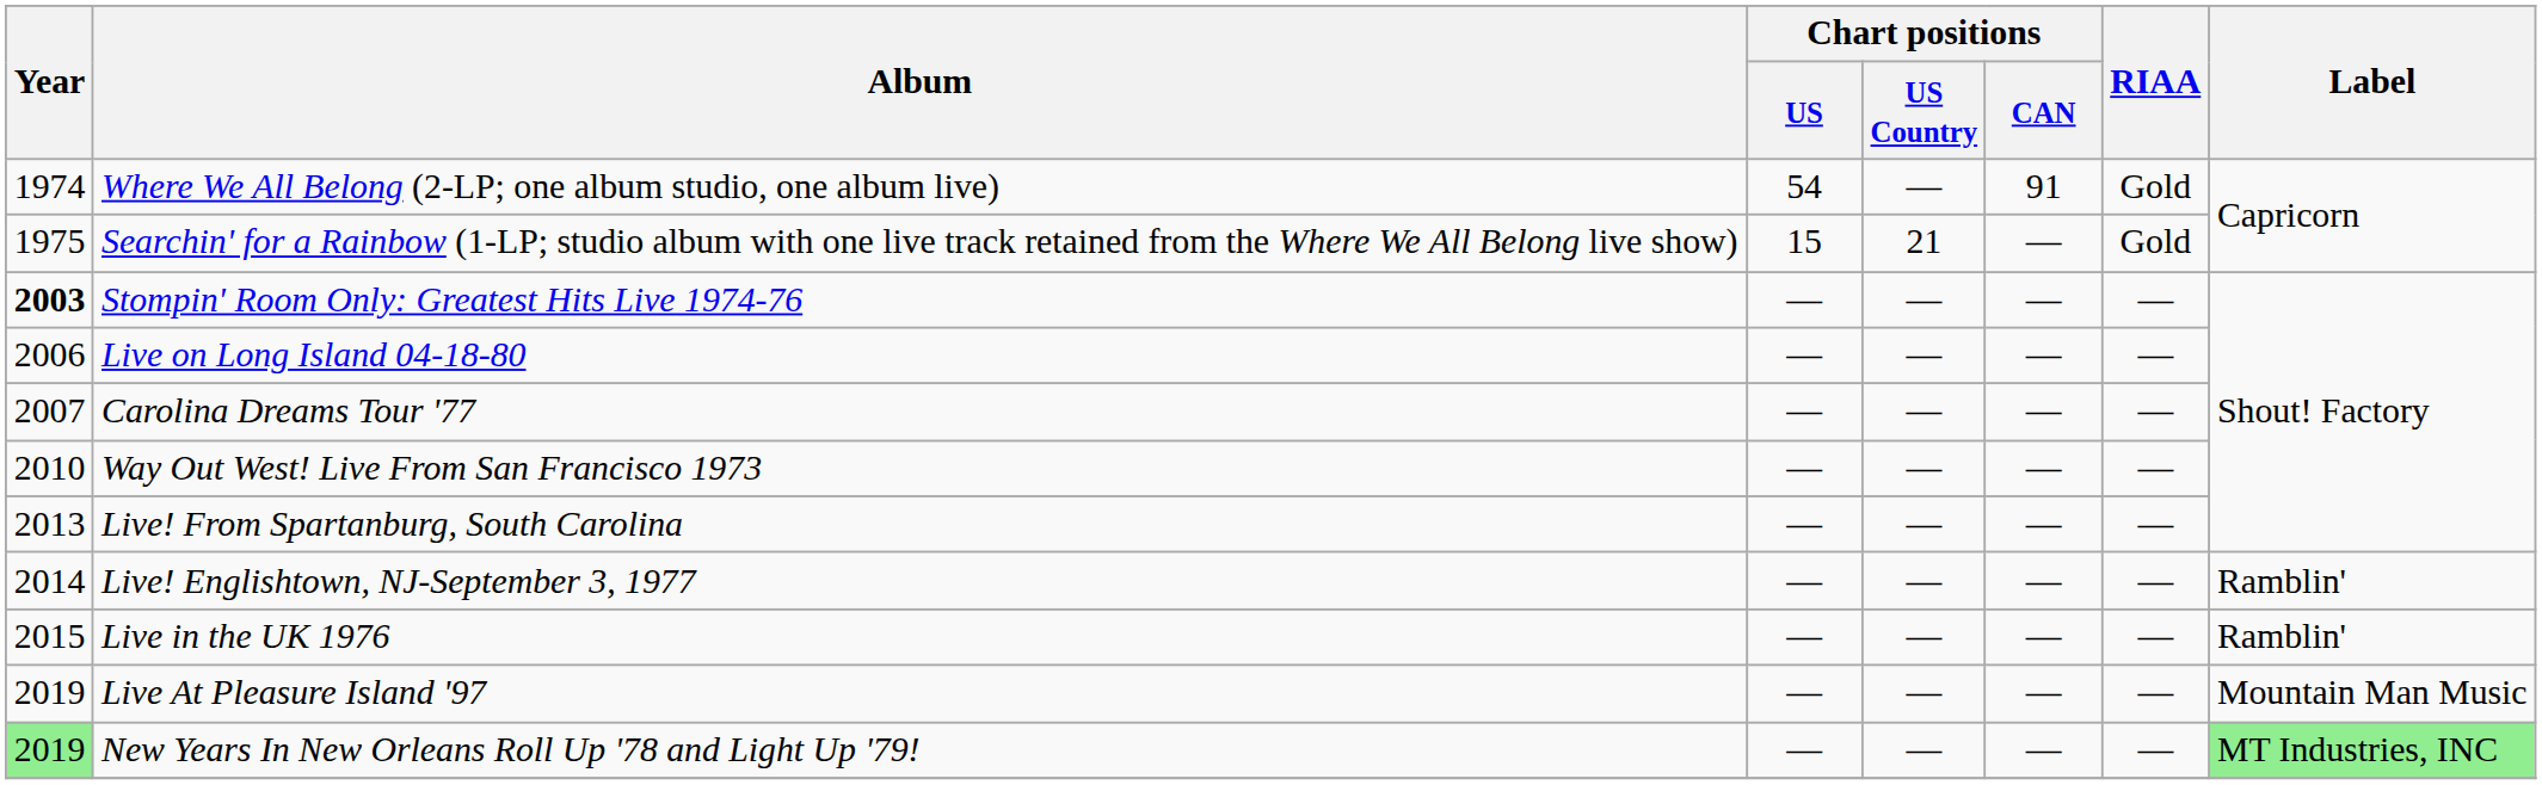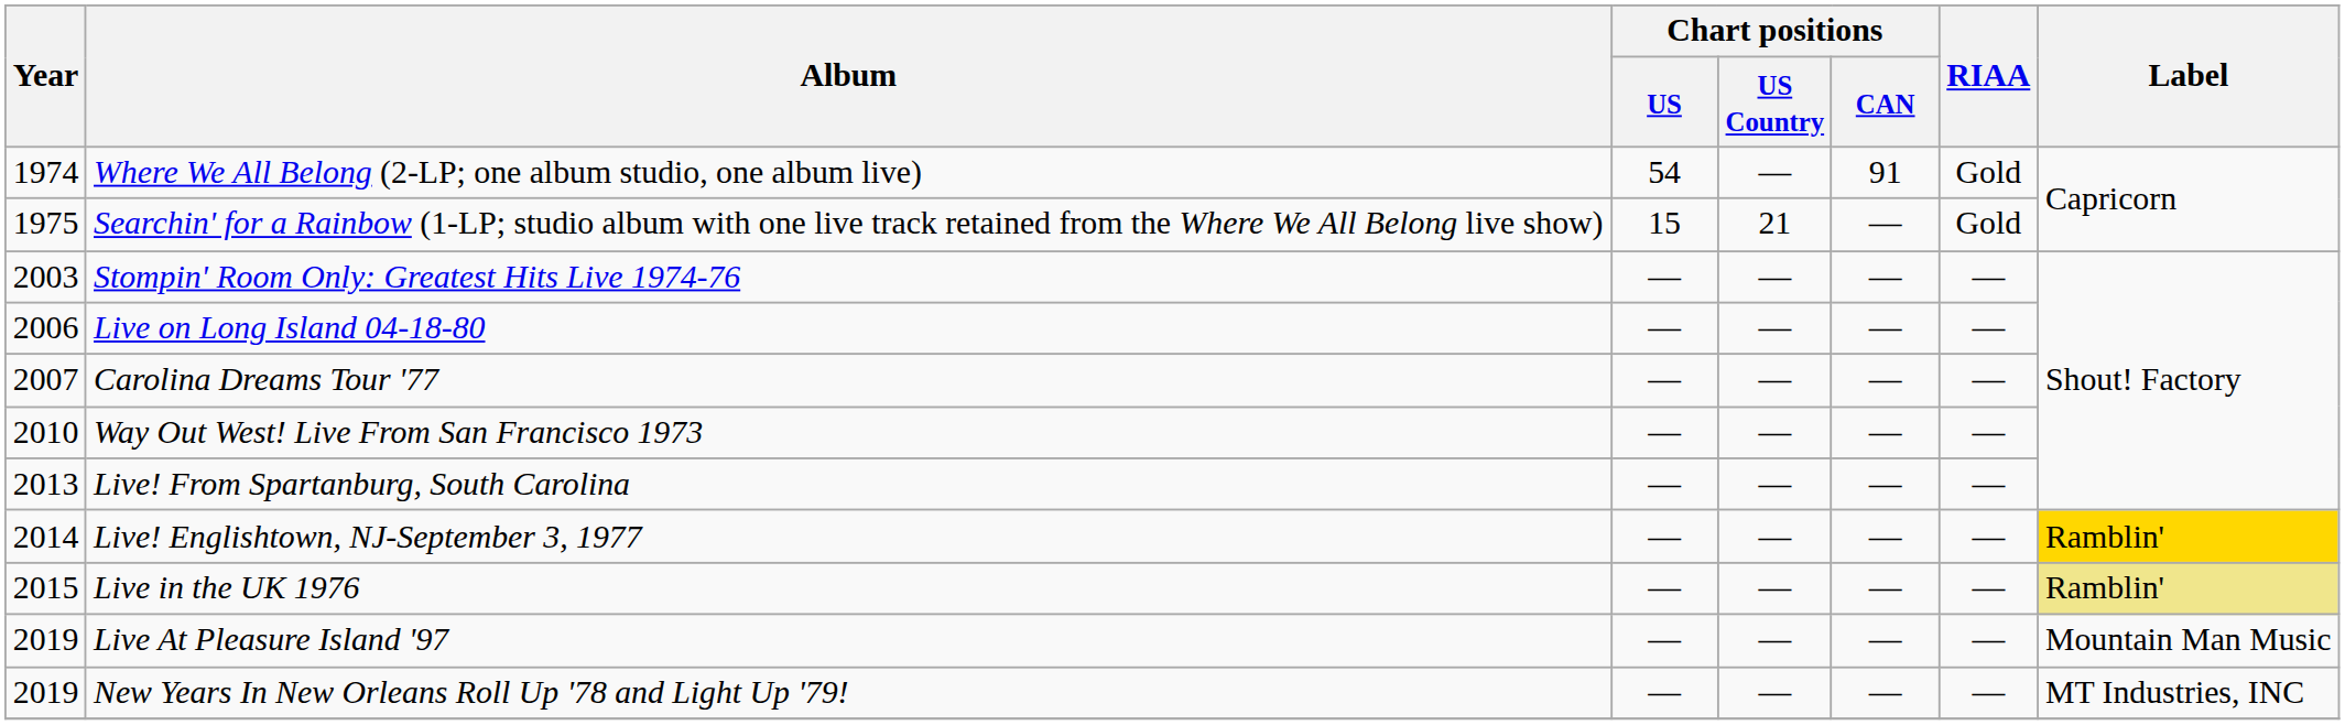Stompin' Room Only: Greatest Hits Live 1974-76 | Year: bold -> normal
Live! Englishtown, NJ-September 3, 1977 | Label: no background -> gold background
Live in the UK 1976 | Label: no background -> khaki background
New Years In New Orleans Roll Up '78 and Light Up '79! | Year: lightgreen background -> no background
New Years In New Orleans Roll Up '78 and Light Up '79! | Label: lightgreen background -> no background
